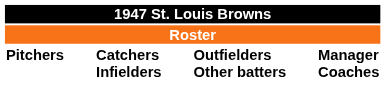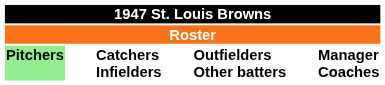Pitchers | column 1: no background -> lightgreen background
